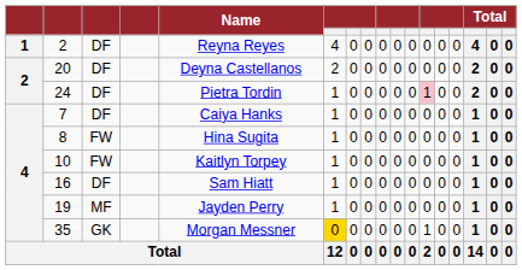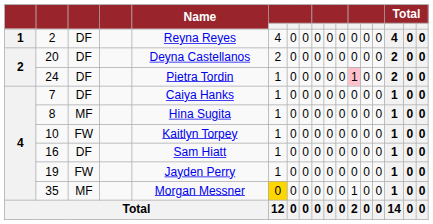8 | column 3: FW -> MF
19 | column 3: MF -> FW
35 | column 3: GK -> MF
